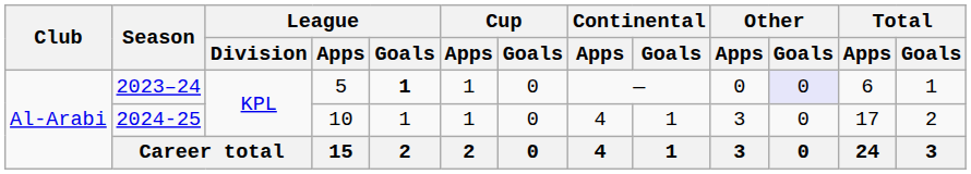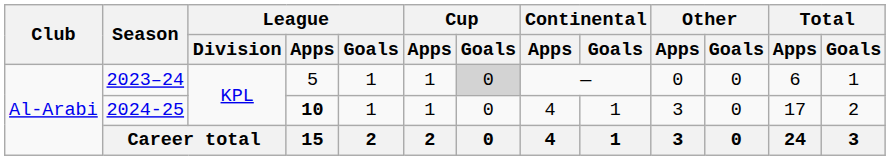2023–24 | League / Goals: bold -> normal
2023–24 | Cup / Goals: no background -> lightgrey background
2023–24 | Other / Goals: lavender background -> no background
2024-25 | League / Apps: normal -> bold
